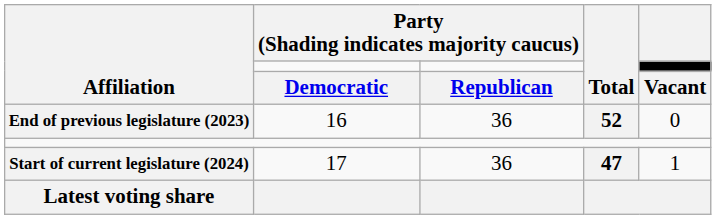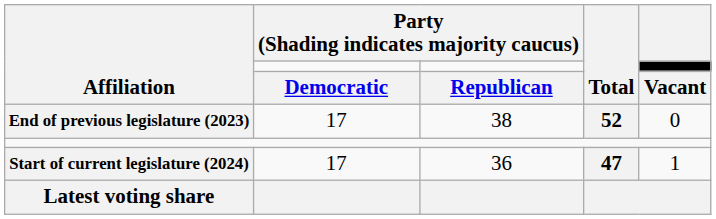End of previous legislature (2023) | column 2: 16 -> 17
End of previous legislature (2023) | column 3: 36 -> 38
